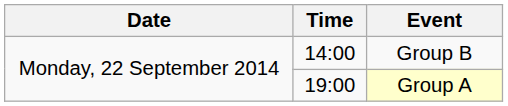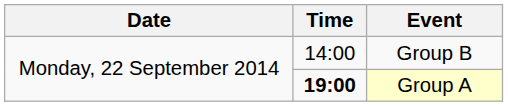Group A | Time: normal -> bold
